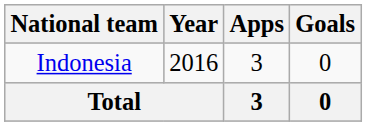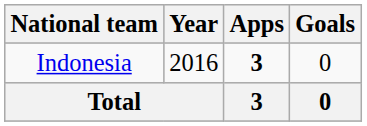Indonesia | Apps: normal -> bold
